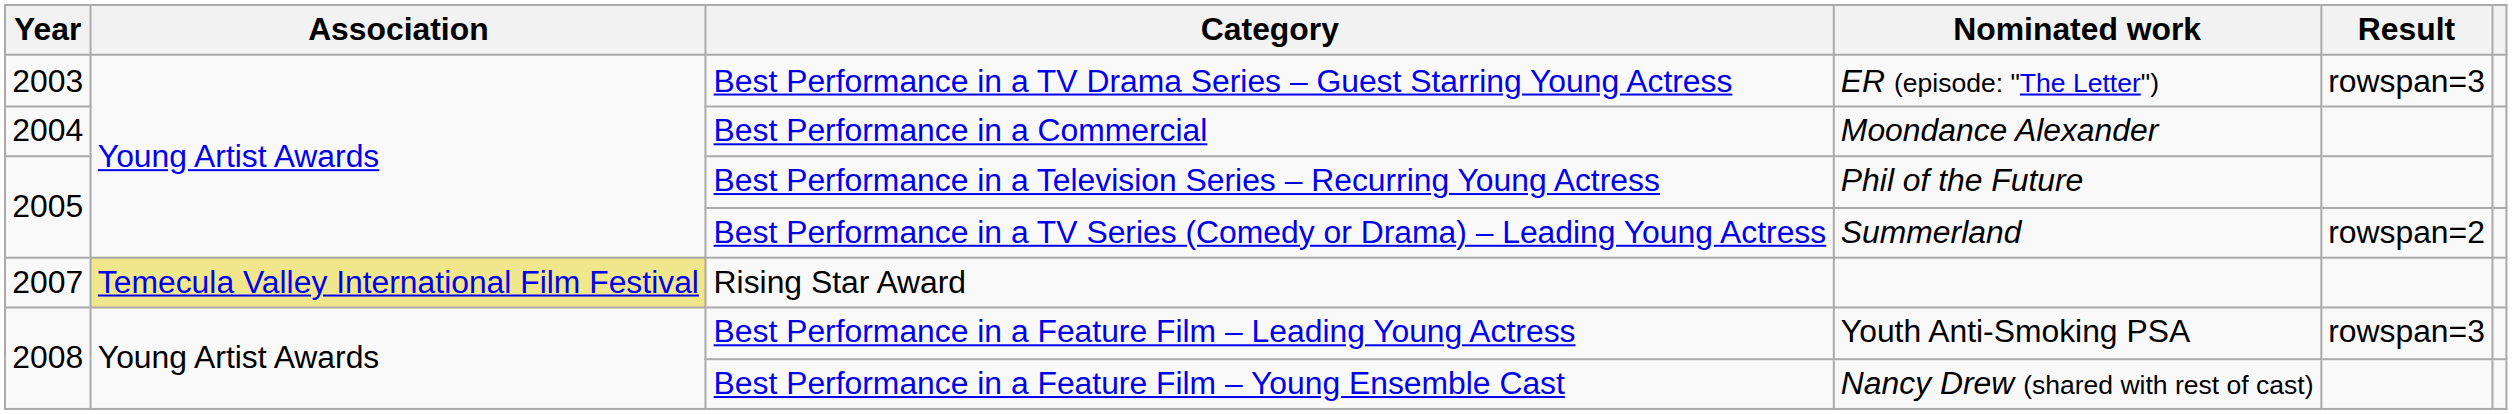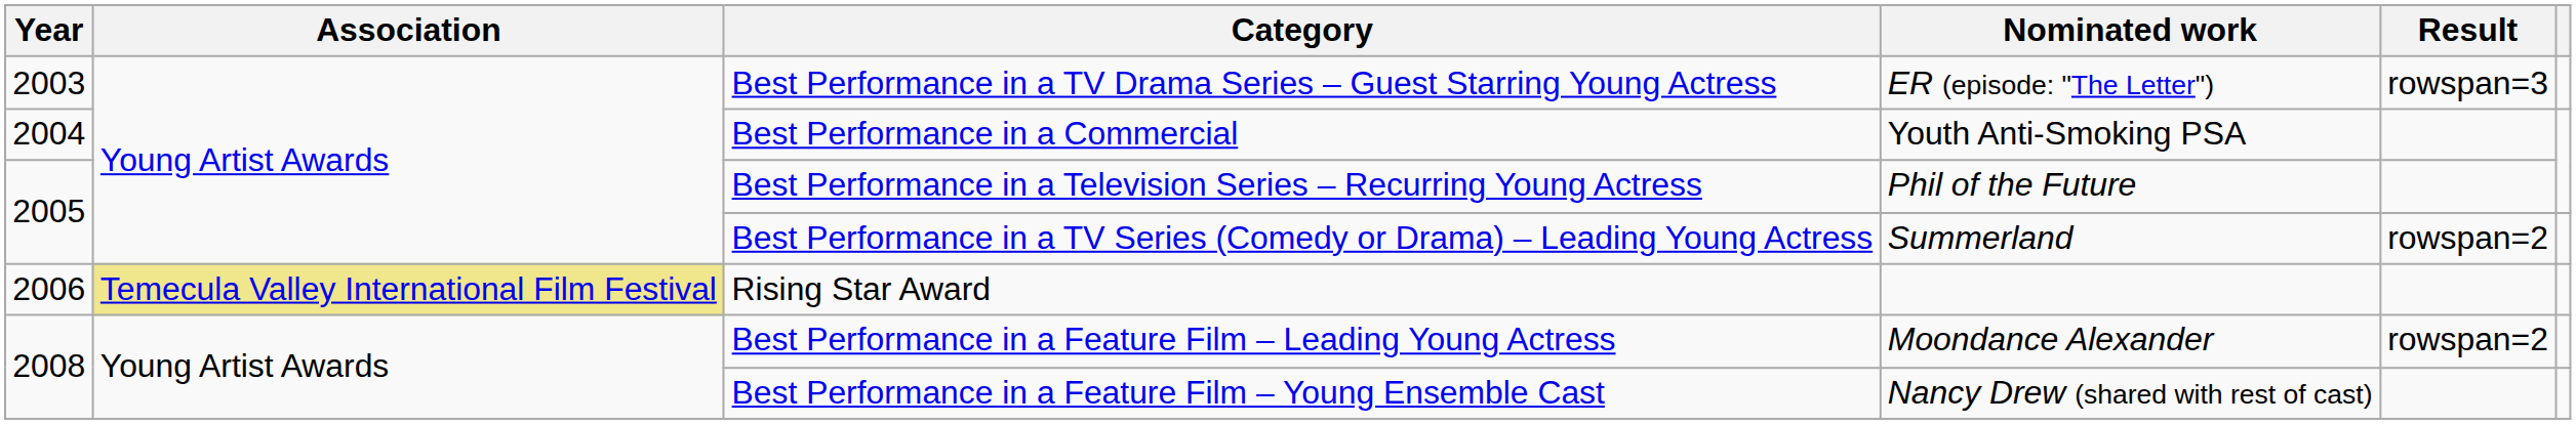Best Performance in a Commercial | Nominated work: Moondance Alexander -> Youth Anti-Smoking PSA
Rising Star Award | Year: 2007 -> 2006
Best Performance in a Feature Film – Leading Young Actress | Nominated work: Youth Anti-Smoking PSA -> Moondance Alexander
Best Performance in a Feature Film – Leading Young Actress | Result: rowspan=3 -> rowspan=2
